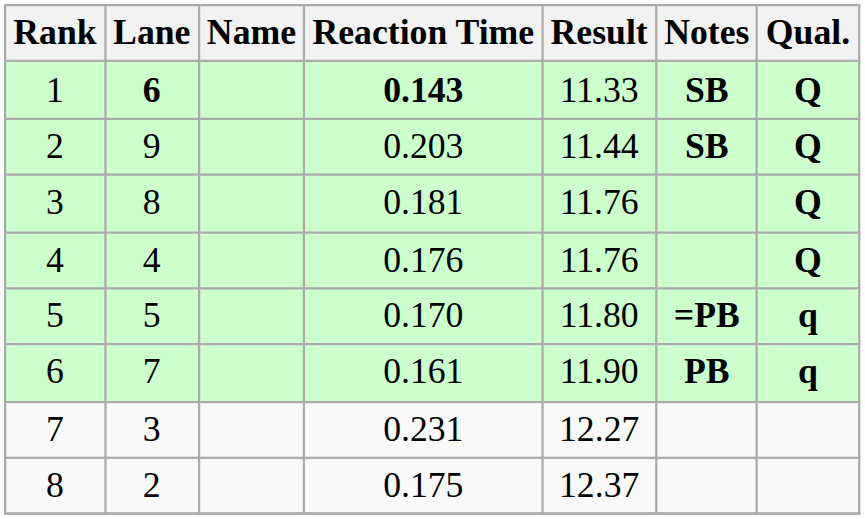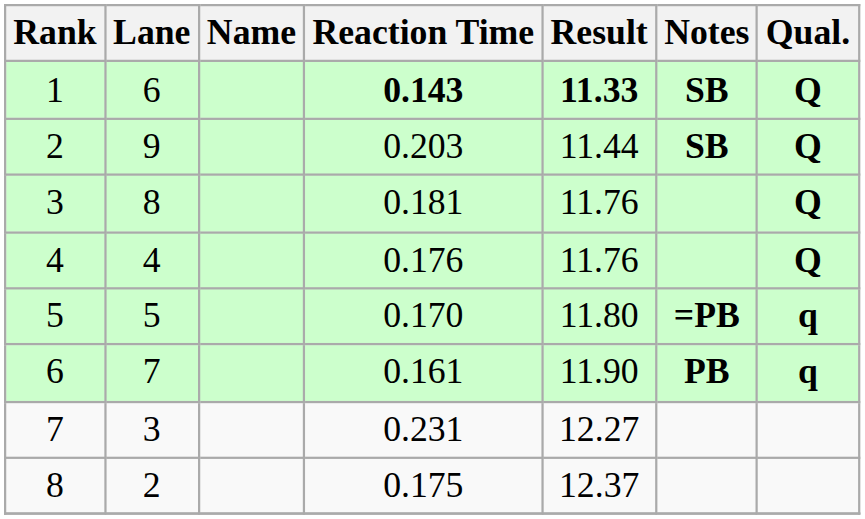1 | Lane: bold -> normal
1 | Result: normal -> bold
